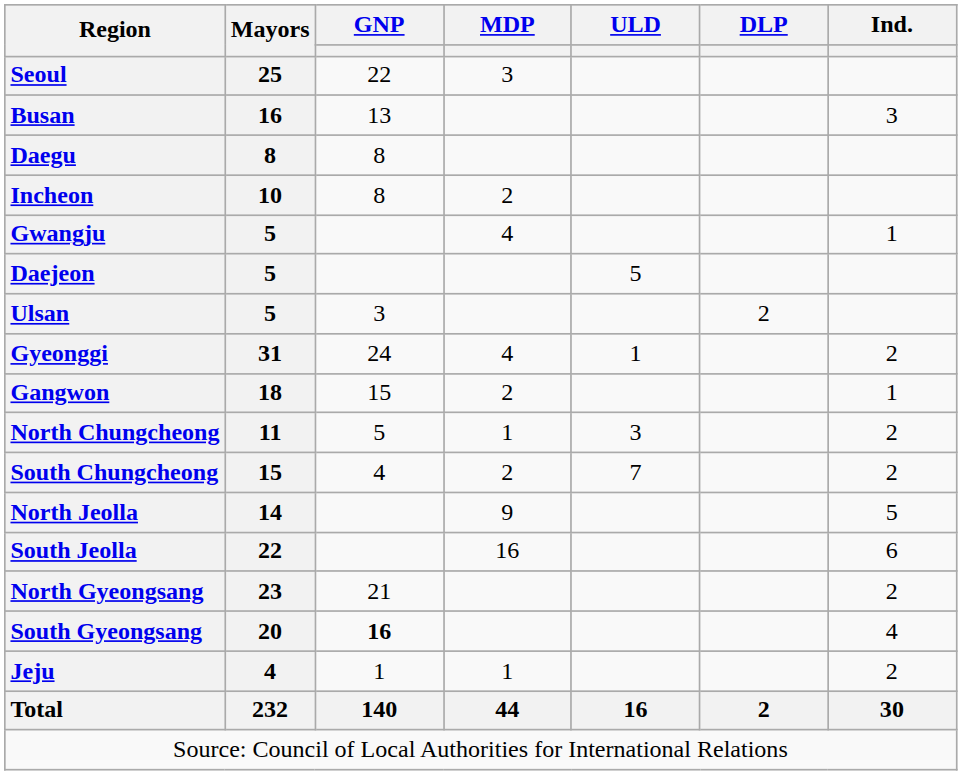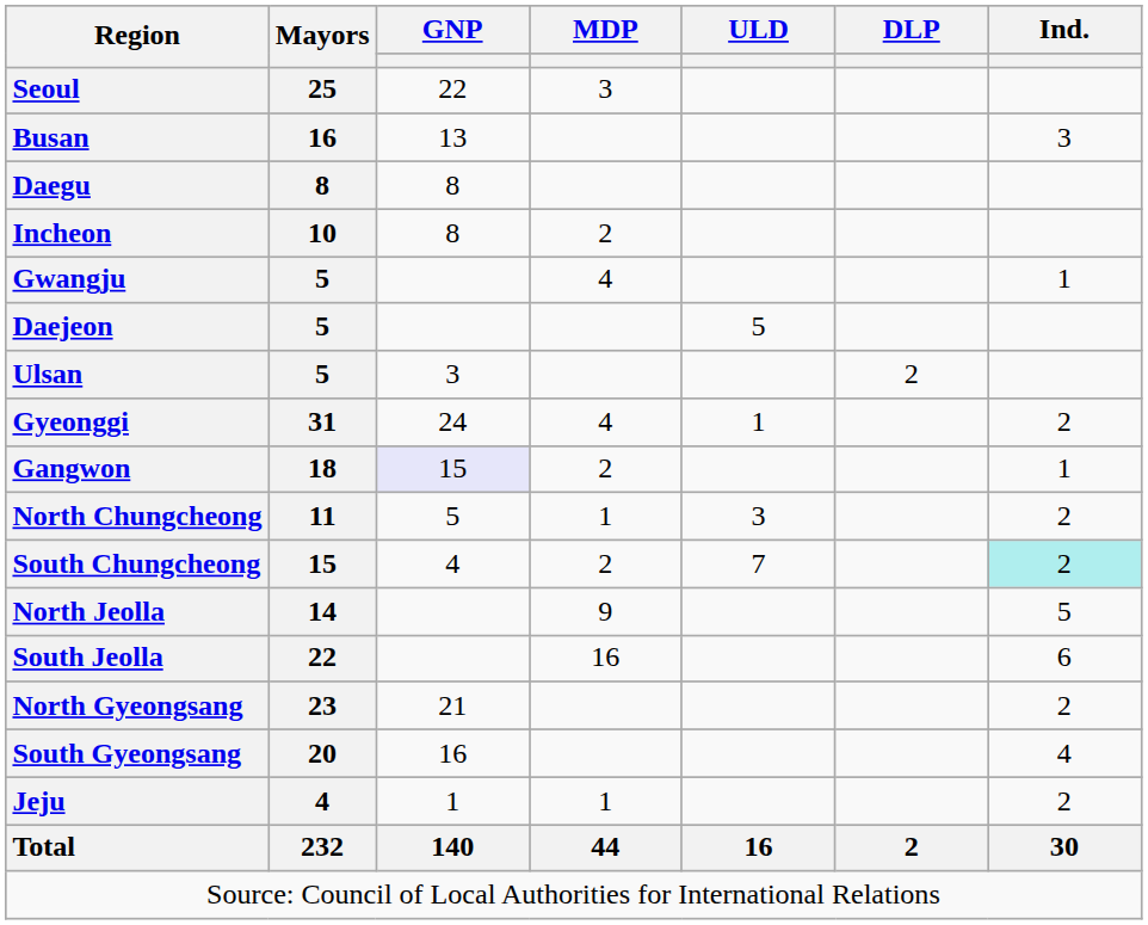Gangwon | GNP: no background -> lavender background
South Chungcheong | Ind.: no background -> paleturquoise background
South Gyeongsang | GNP: bold -> normal
